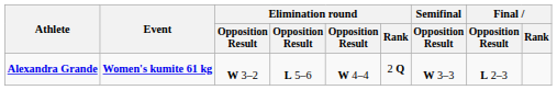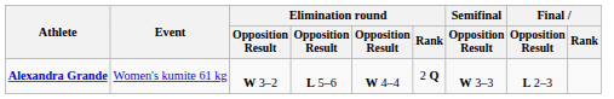Alexandra Grande | Event: bold -> normal
